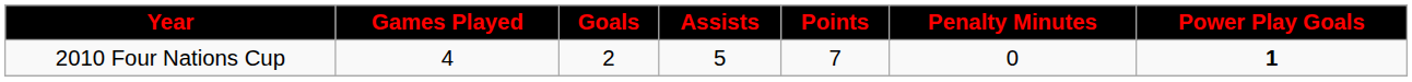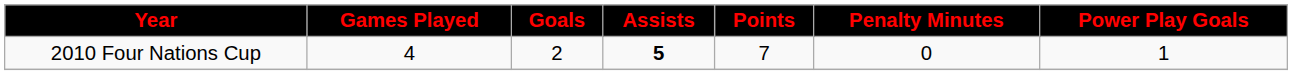2010 Four Nations Cup | Assists: normal -> bold
2010 Four Nations Cup | Power Play Goals: bold -> normal
